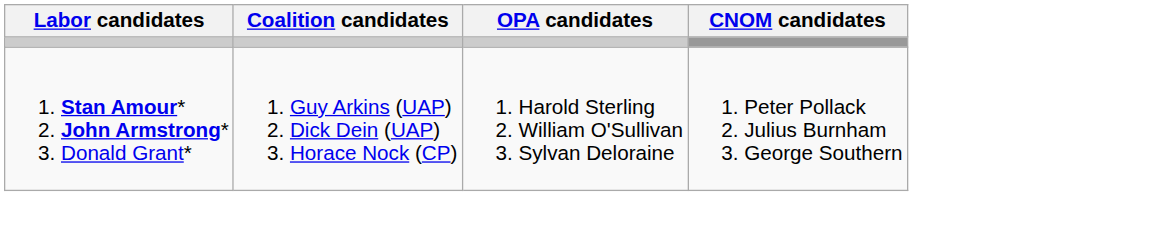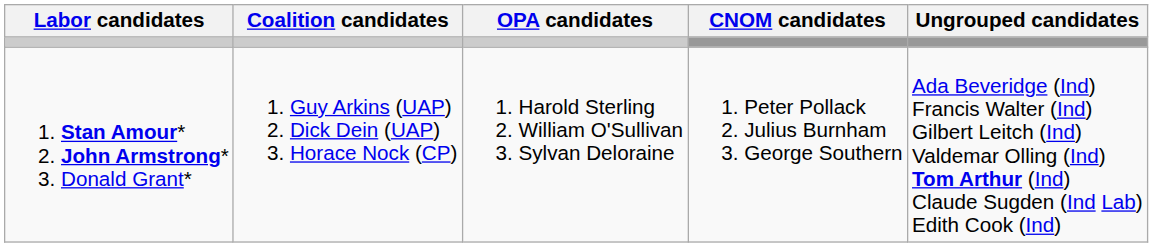+ column: Ungrouped candidates | Ada Beveridge (Ind) Francis Walter (Ind) Gilbert Leitch (Ind) Valdemar Olling (Ind) Tom Arthur (Ind) Claude Sugden (Ind Lab) Edith Cook (Ind)
